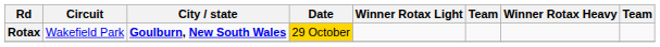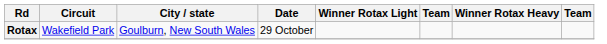Rotax | City / state: bold -> normal
Rotax | Date: gold background -> no background
